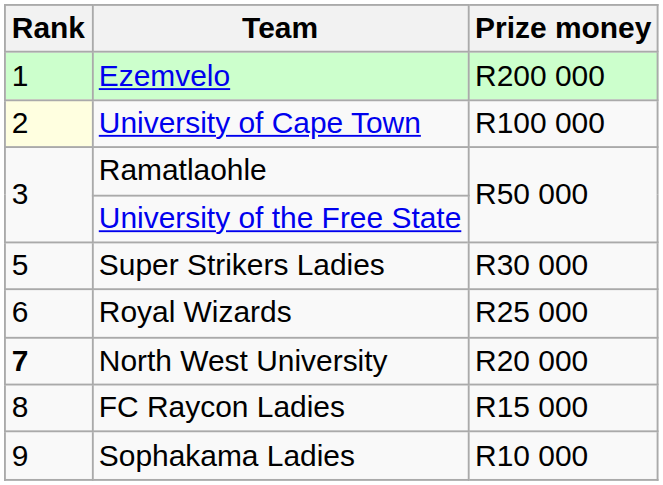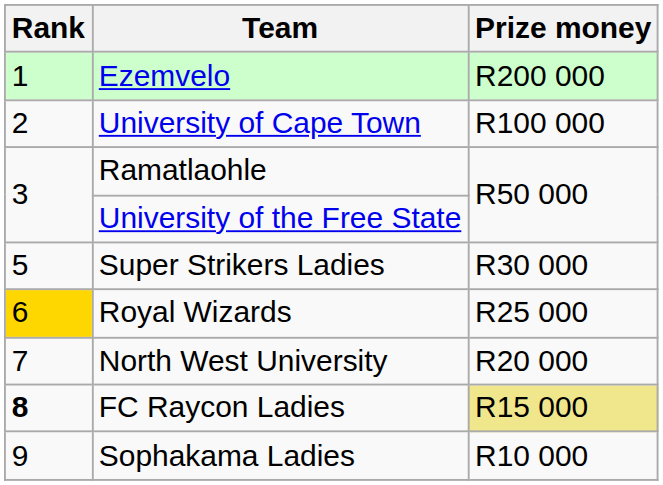University of Cape Town | Rank: lightyellow background -> no background
Royal Wizards | Rank: no background -> gold background
North West University | Rank: bold -> normal
FC Raycon Ladies | Rank: normal -> bold
FC Raycon Ladies | Prize money: no background -> khaki background
